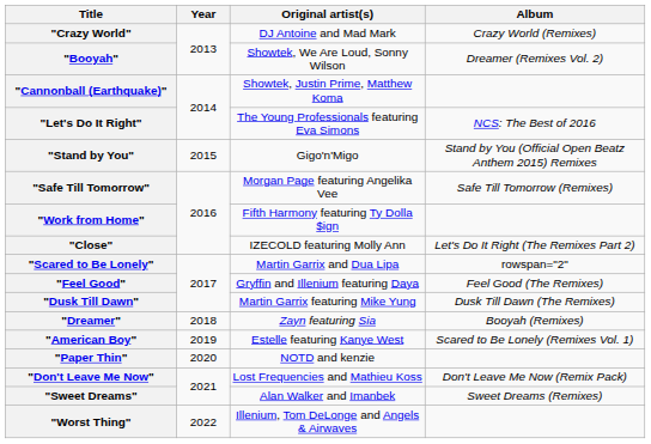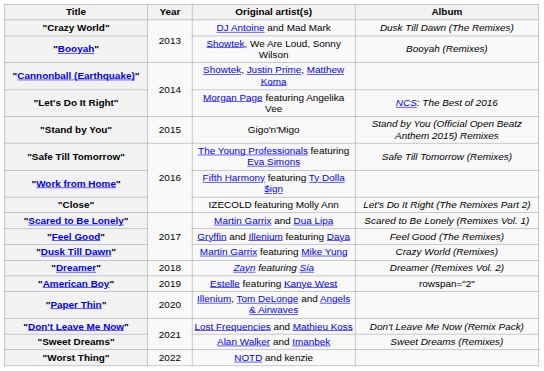"Crazy World" | Album: Crazy World (Remixes) -> Dusk Till Dawn (The Remixes)
"Booyah" | Album: Dreamer (Remixes Vol. 2) -> Booyah (Remixes)
"Let's Do It Right" | Original artist(s): The Young Professionals featuring Eva Simons -> Morgan Page featuring Angelika Vee
"Safe Till Tomorrow" | Original artist(s): Morgan Page featuring Angelika Vee -> The Young Professionals featuring Eva Simons
"Scared to Be Lonely" | Album: rowspan="2" -> Scared to Be Lonely (Remixes Vol. 1)
"Dusk Till Dawn" | Album: Dusk Till Dawn (The Remixes) -> Crazy World (Remixes)
"Dreamer" | Album: Booyah (Remixes) -> Dreamer (Remixes Vol. 2)
"American Boy" | Album: Scared to Be Lonely (Remixes Vol. 1) -> rowspan="2"
"Paper Thin" | Original artist(s): NOTD and kenzie -> Illenium, Tom DeLonge and Angels & Airwaves
"Worst Thing" | Original artist(s): Illenium, Tom DeLonge and Angels & Airwaves -> NOTD and kenzie
